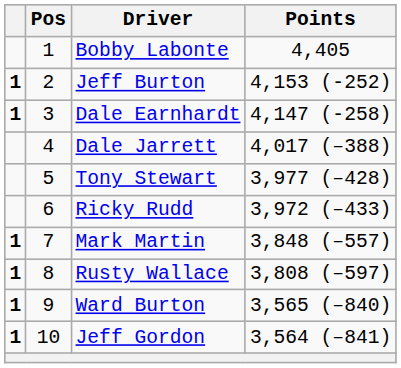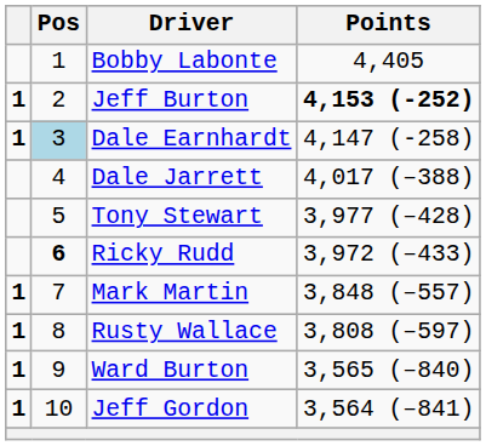Jeff Burton | Points: normal -> bold
Dale Earnhardt | Pos: no background -> lightblue background
Ricky Rudd | Pos: normal -> bold
